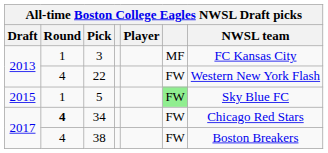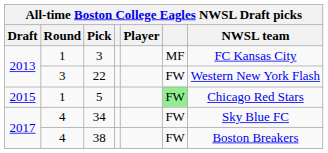22 | Round: 4 -> 3
5 | NWSL team: Sky Blue FC -> Chicago Red Stars
34 | Round: bold -> normal
34 | NWSL team: Chicago Red Stars -> Sky Blue FC
